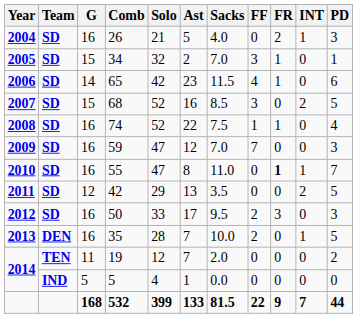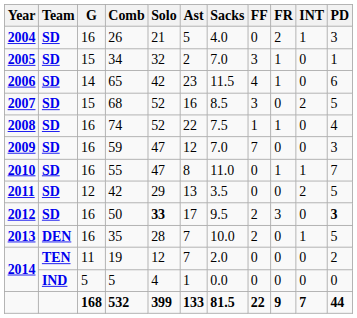55 | FR: bold -> normal
50 | Solo: normal -> bold
50 | PD: normal -> bold
